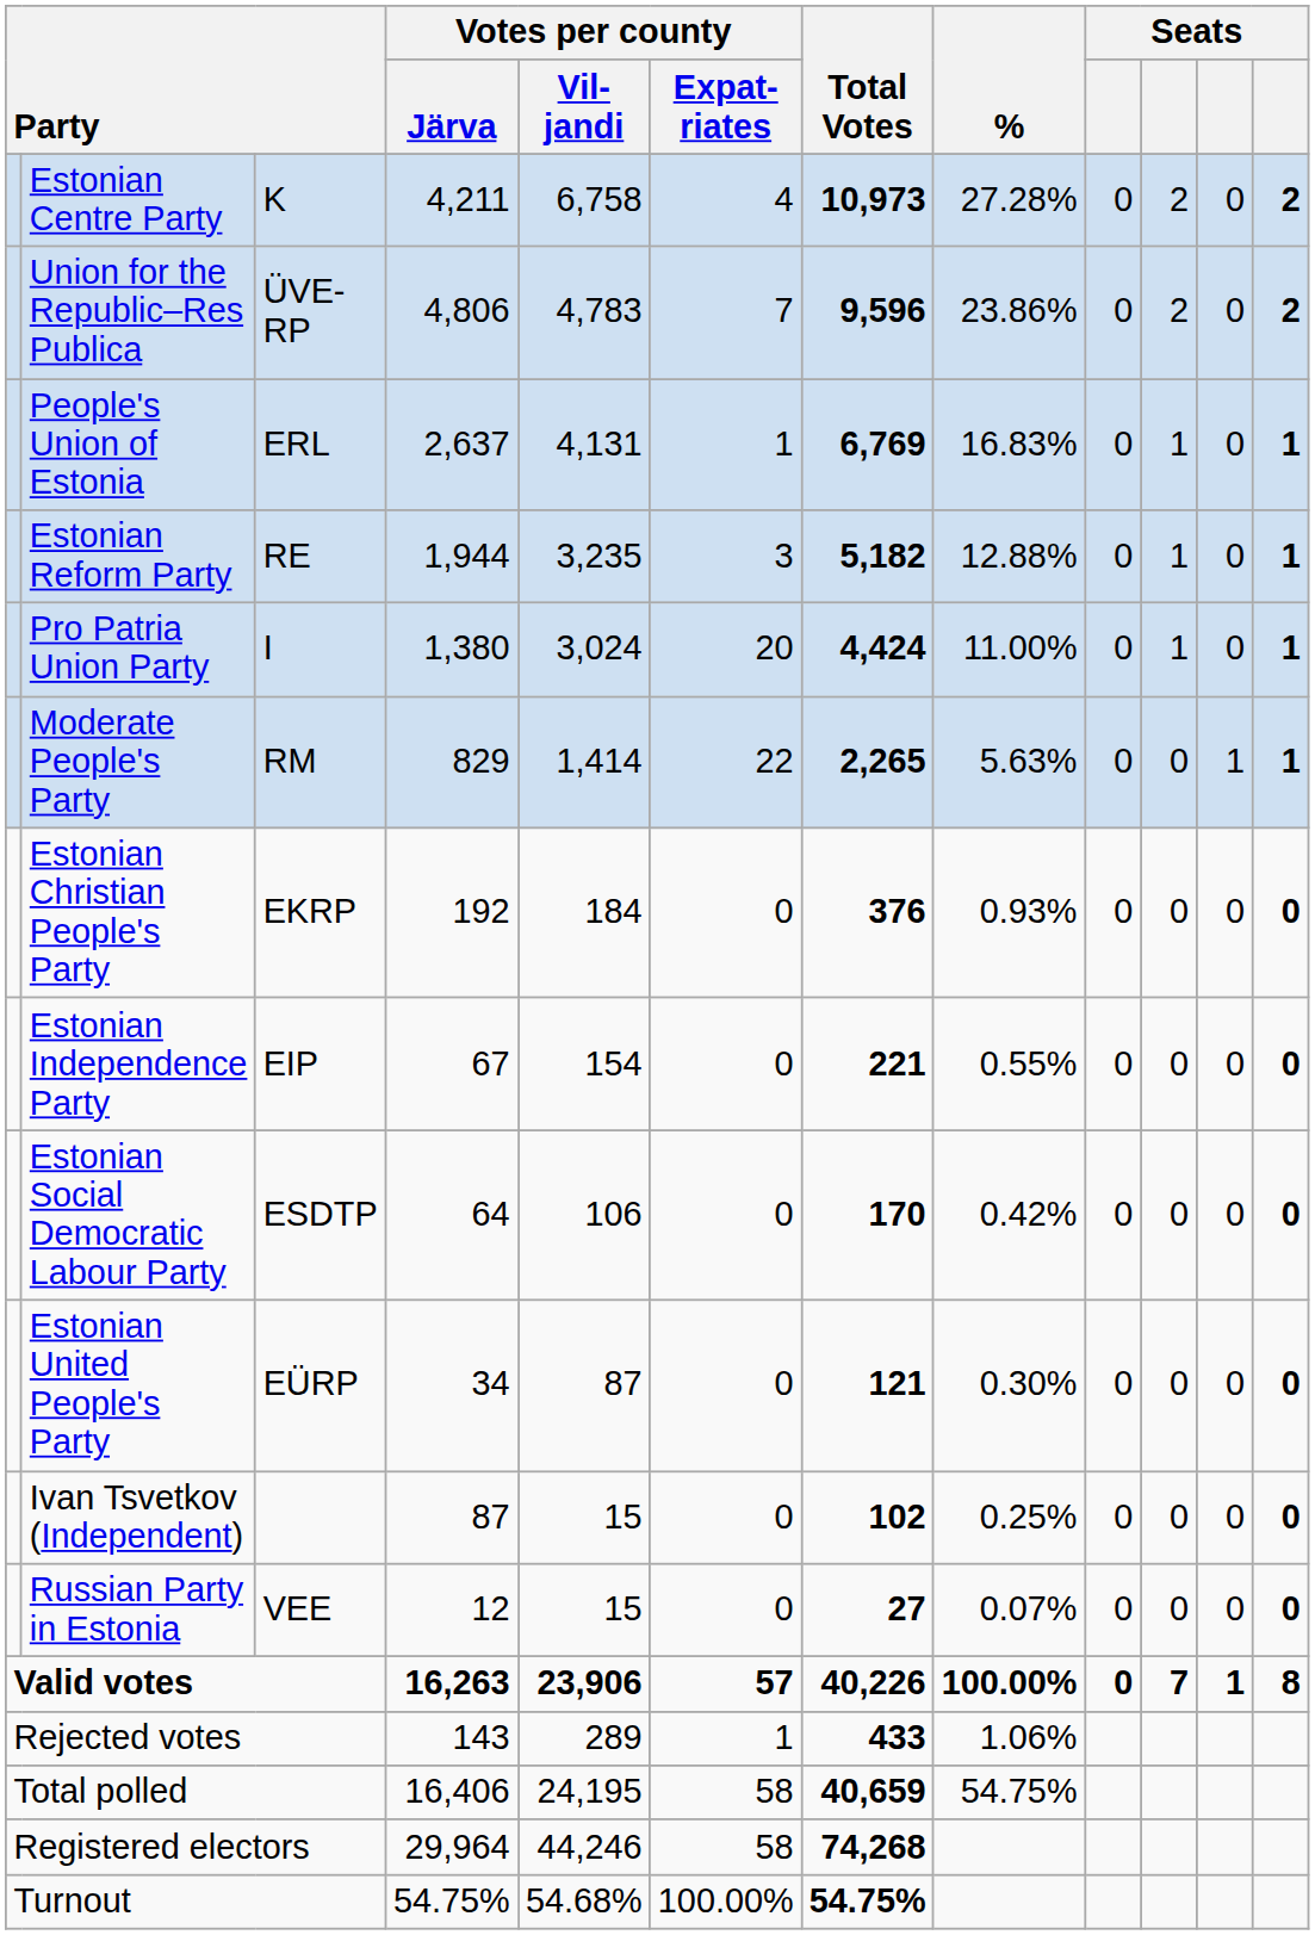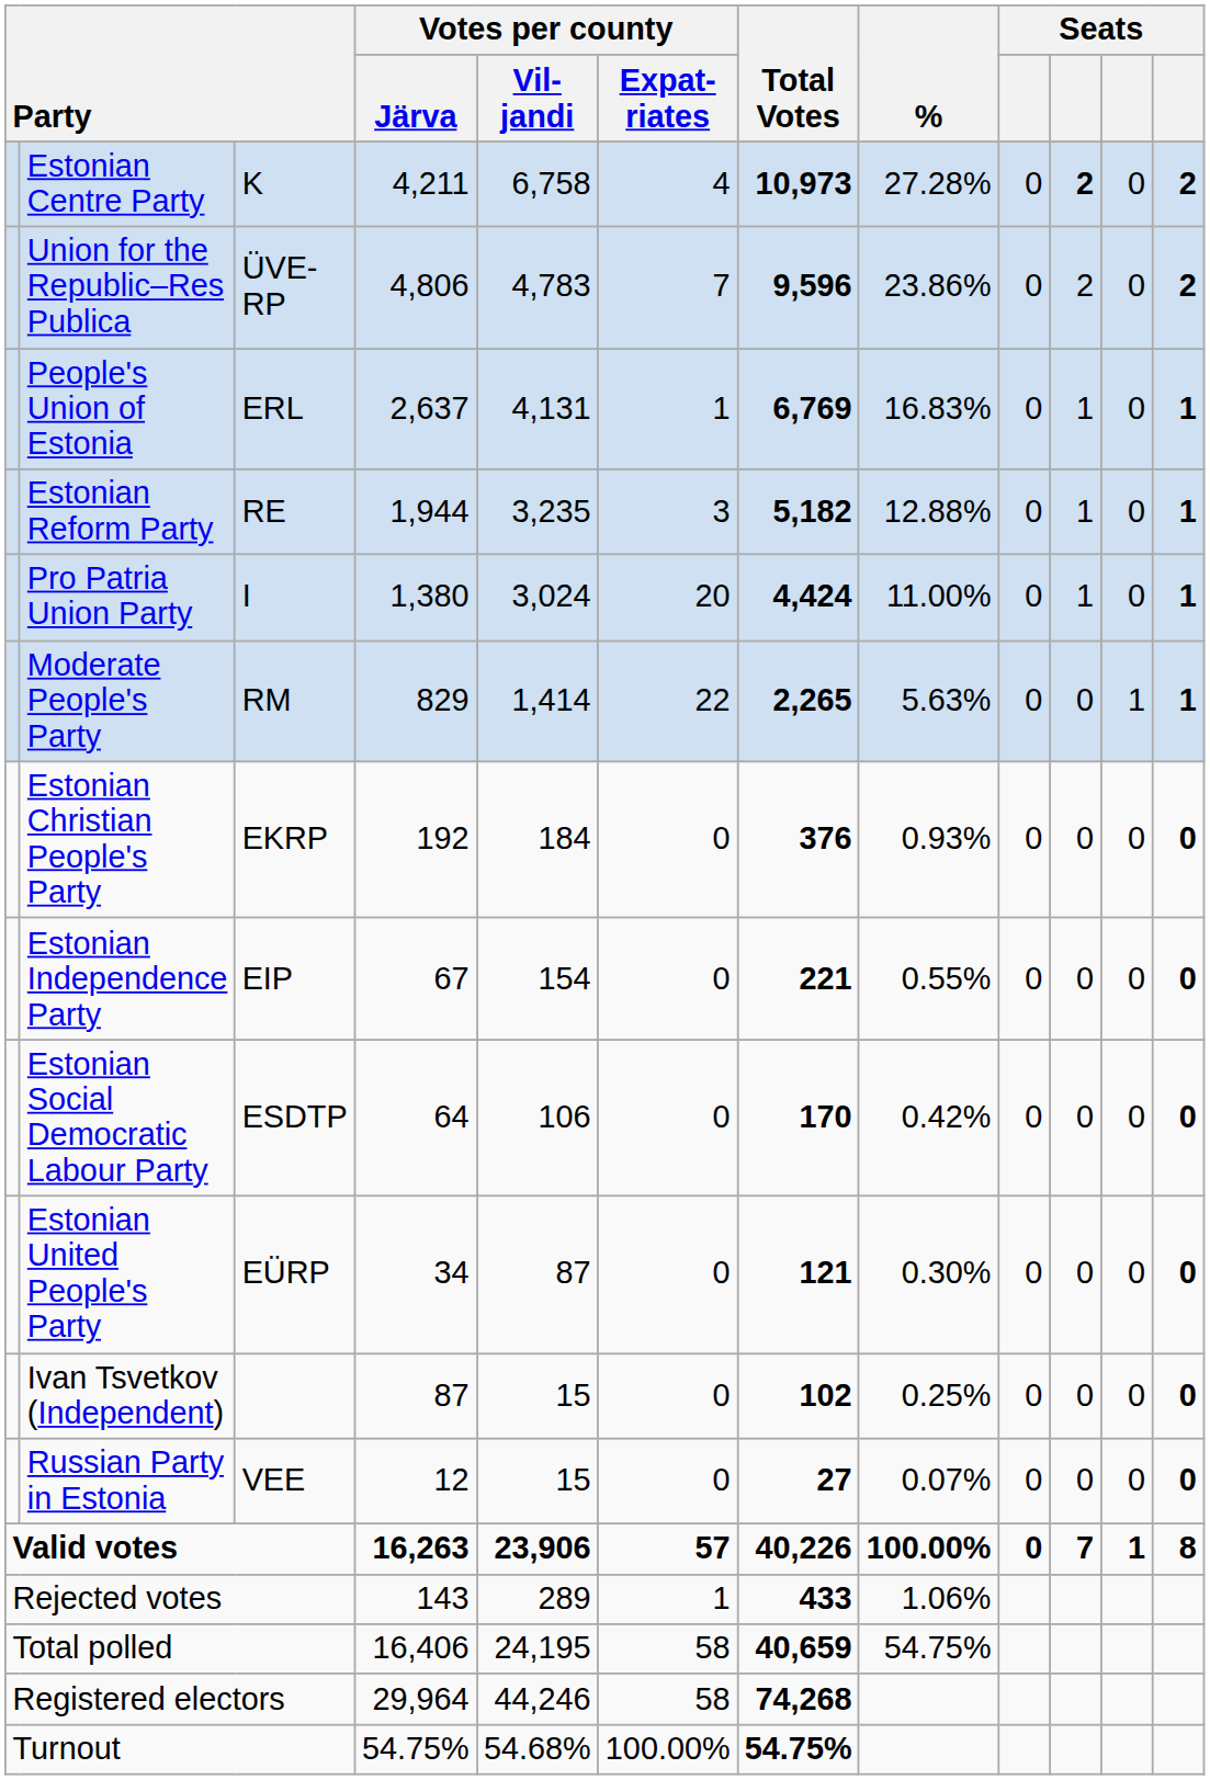Estonian Centre Party | column 10: normal -> bold
